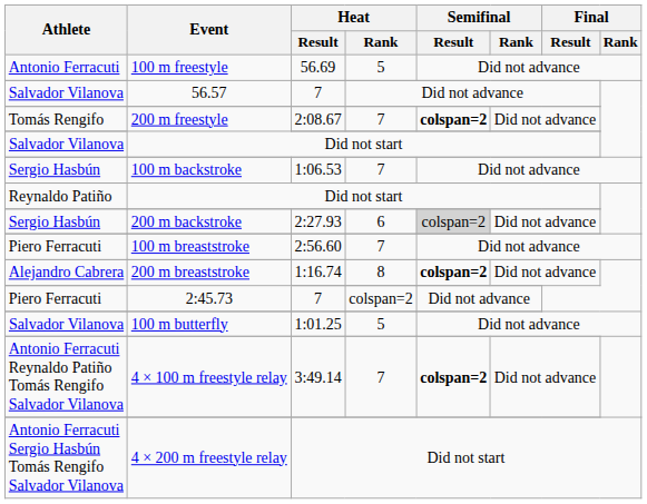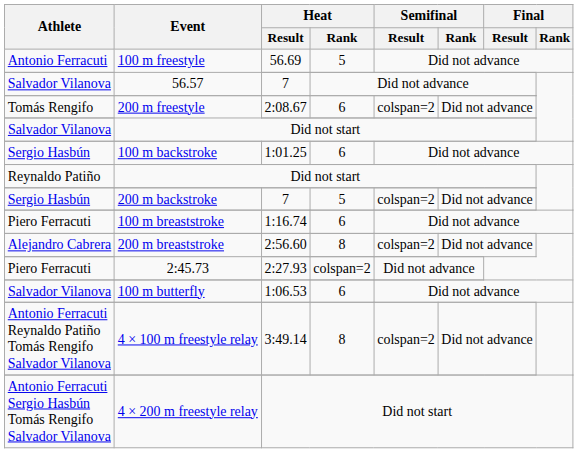Tomás Rengifo / 200 m freestyle | Heat / Rank: 7 -> 6
Tomás Rengifo / 200 m freestyle | Semifinal / Result: bold -> normal
Sergio Hasbún / 100 m backstroke | Heat / Result: 1:06.53 -> 1:01.25
Sergio Hasbún / 100 m backstroke | Heat / Rank: 7 -> 6
200 m backstroke | Heat / Result: 2:27.93 -> 7
200 m backstroke | Heat / Rank: 6 -> 5
200 m backstroke | Semifinal / Result: lightgrey background -> no background
100 m breaststroke | Heat / Result: 2:56.60 -> 1:16.74
100 m breaststroke | Heat / Rank: 7 -> 6
Alejandro Cabrera / 200 m breaststroke | Heat / Result: 1:16.74 -> 2:56.60
Alejandro Cabrera / 200 m breaststroke | Semifinal / Result: bold -> normal
2:45.73 | Heat / Result: 7 -> 2:27.93
100 m butterfly | Heat / Result: 1:01.25 -> 1:06.53
100 m butterfly | Heat / Rank: 5 -> 6
4 × 100 m freestyle relay | Heat / Rank: 7 -> 8
4 × 100 m freestyle relay | Semifinal / Result: bold -> normal
